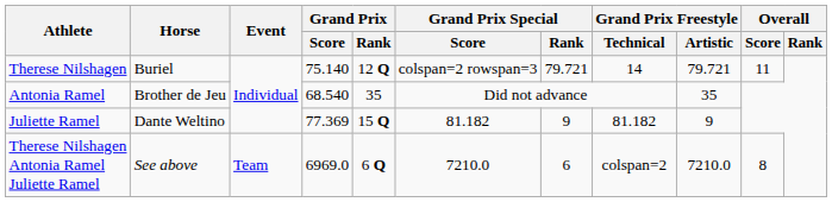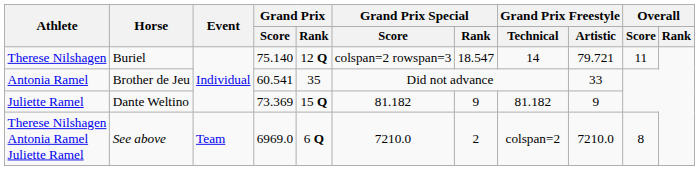Therese Nilshagen | Grand Prix Special / Rank: 79.721 -> 18.547
Antonia Ramel | Grand Prix / Score: 68.540 -> 60.541
Antonia Ramel | Grand Prix Freestyle / Artistic: 35 -> 33
Juliette Ramel | Grand Prix / Score: 77.369 -> 73.369
Therese Nilshagen Antonia Ramel Juliette Ramel | Grand Prix Special / Rank: 6 -> 2
